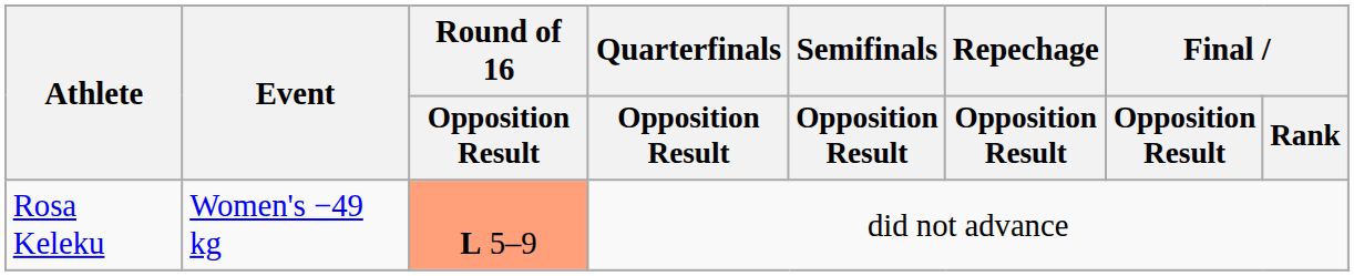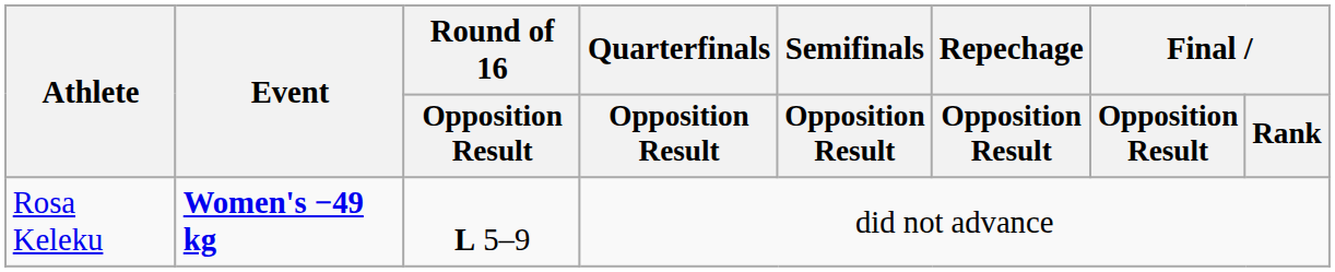Rosa Keleku | Event: normal -> bold
Rosa Keleku | Round of 16 / Opposition Result: lightsalmon background -> no background
